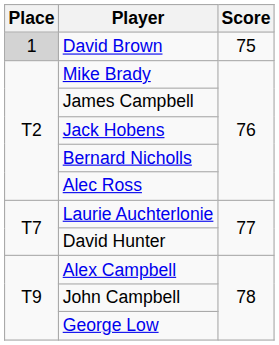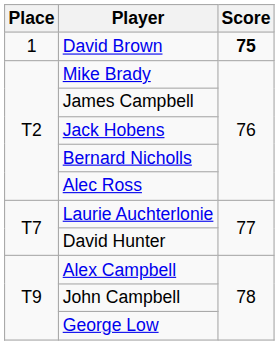David Brown | Place: lightgrey background -> no background
David Brown | Score: normal -> bold
